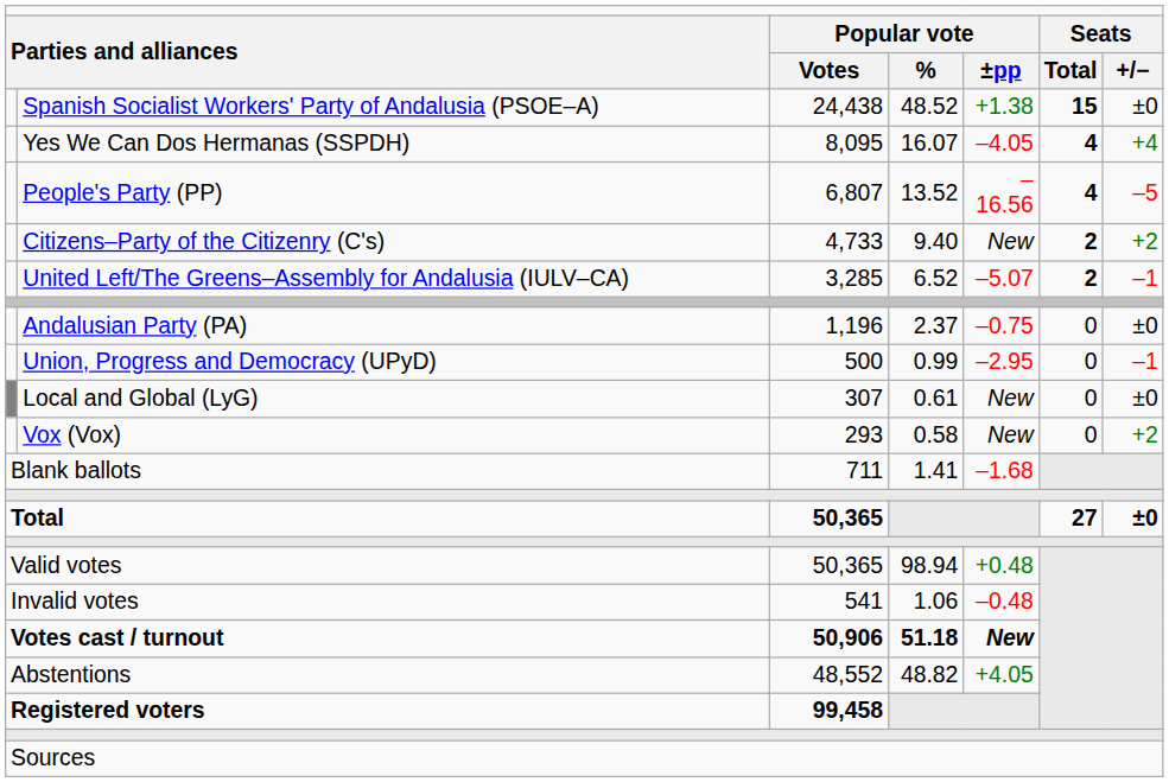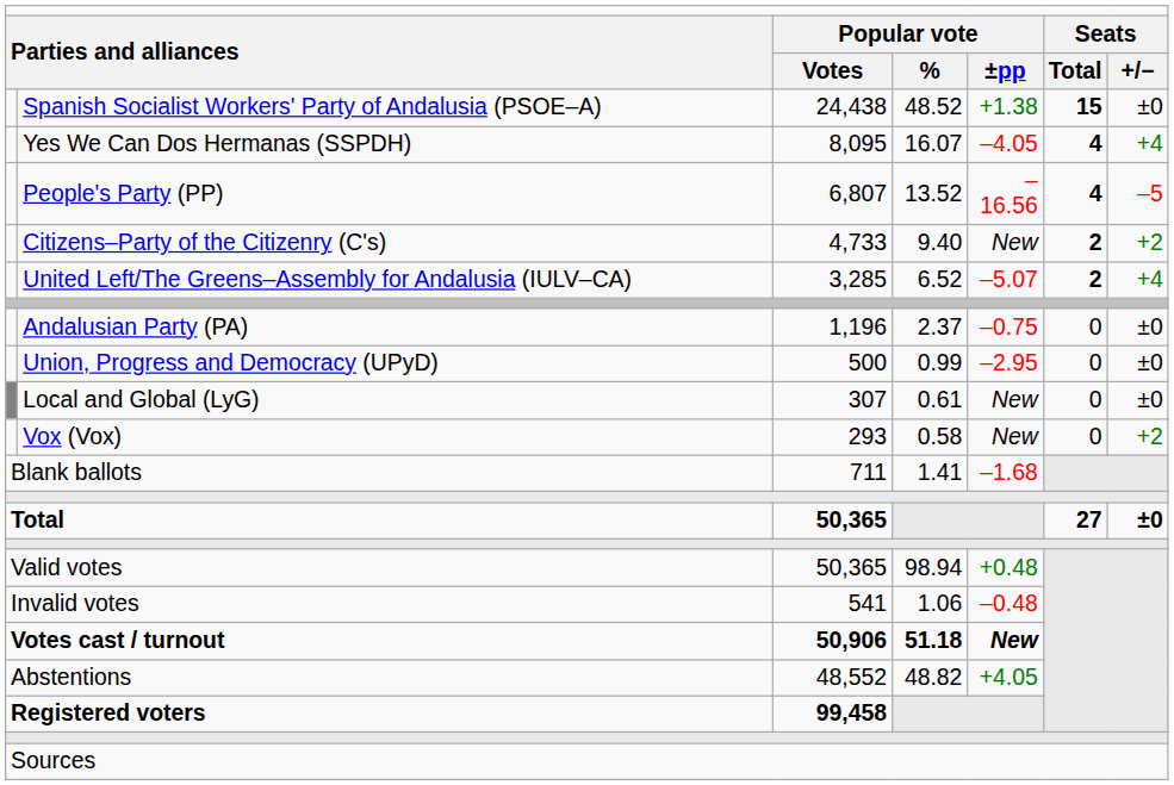United Left/The Greens–Assembly for Andalusia (IULV–CA) | column 7: –1 -> +4
Union, Progress and Democracy (UPyD) | column 7: –1 -> ±0
